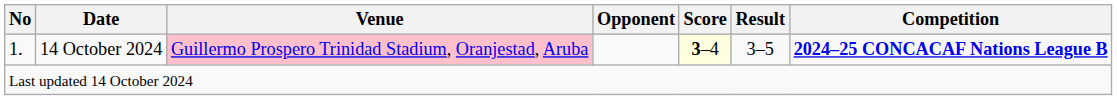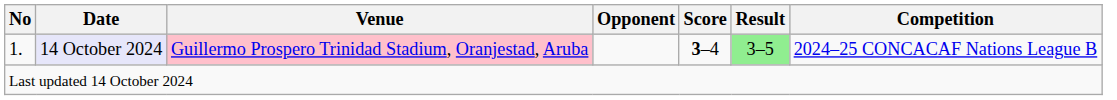1. | Date: no background -> lavender background
1. | Score: lightyellow background -> no background
1. | Result: no background -> lightgreen background
1. | Competition: bold -> normal
